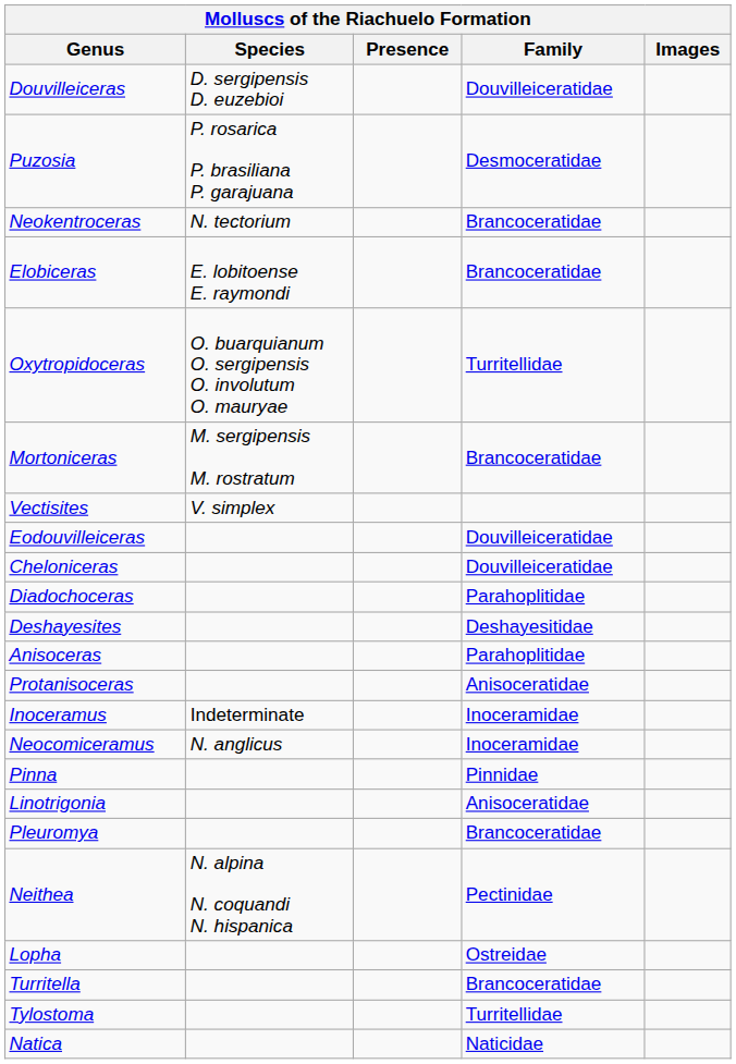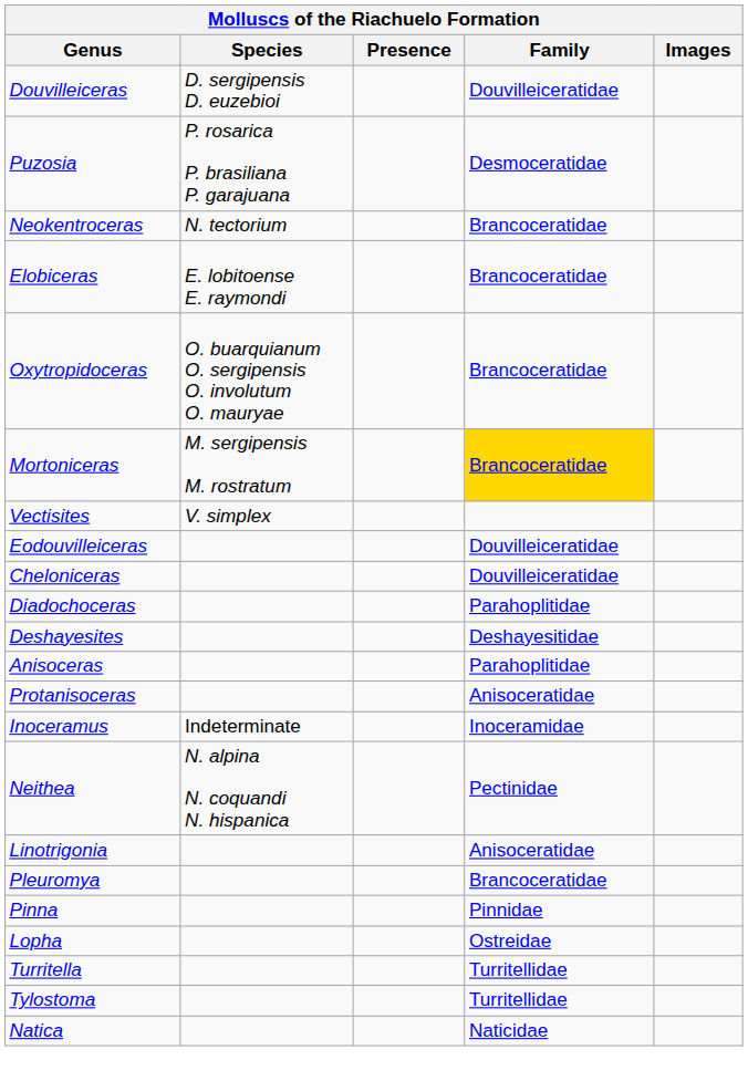Oxytropidoceras | Family: Turritellidae -> Brancoceratidae
Mortoniceras | Family: no background -> gold background
- row: Neocomiceramus | N. anglicus | Inoceramidae
rows swapped: Neithea <-> Pinna
Turritella | Family: Brancoceratidae -> Turritellidae
